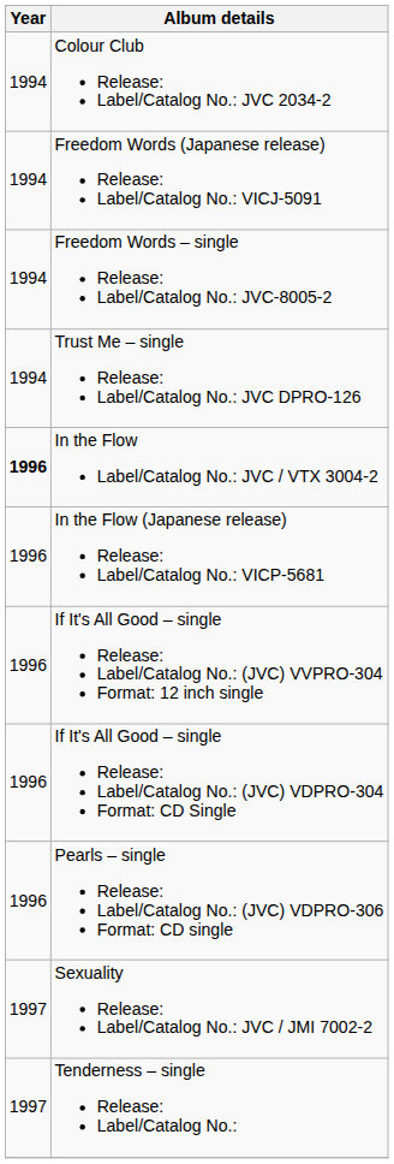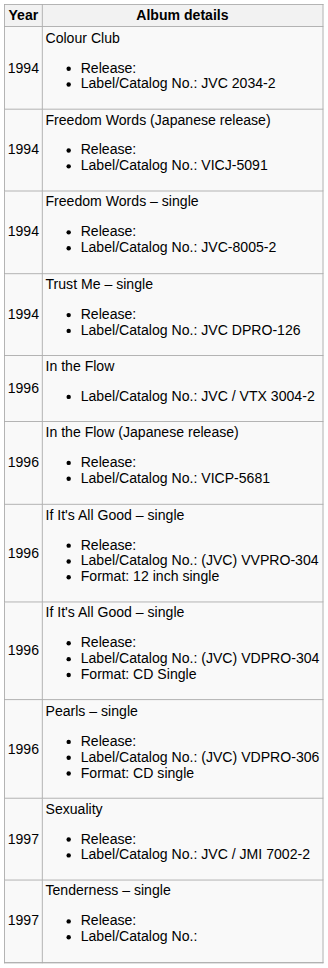In the Flow Label/Catalog No.: JVC / VTX 3004-2 | Year: bold -> normal
